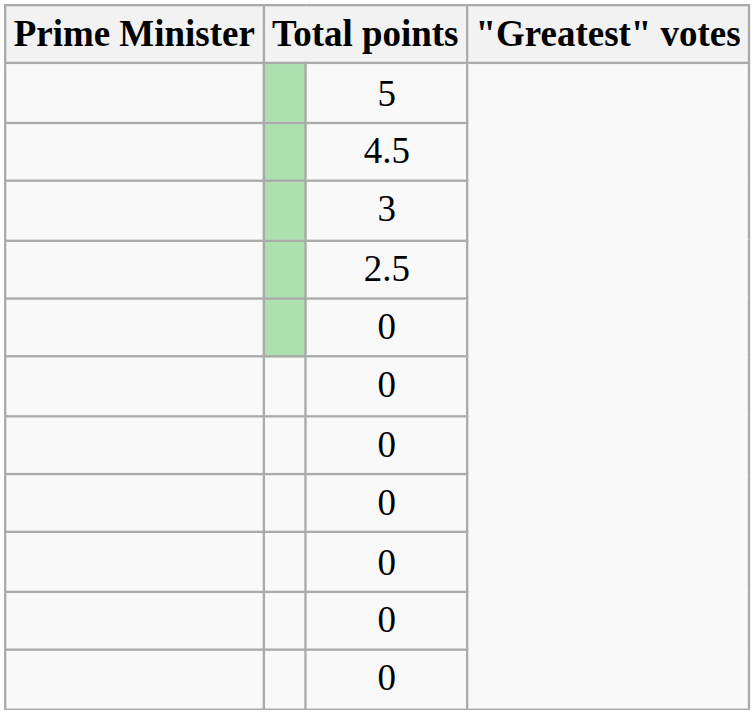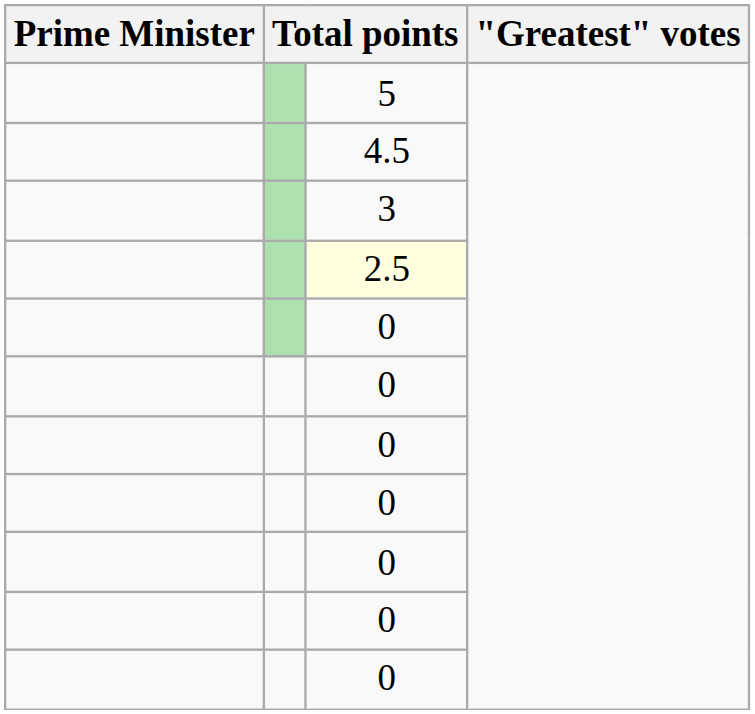2.5 | column 3: no background -> lightyellow background
